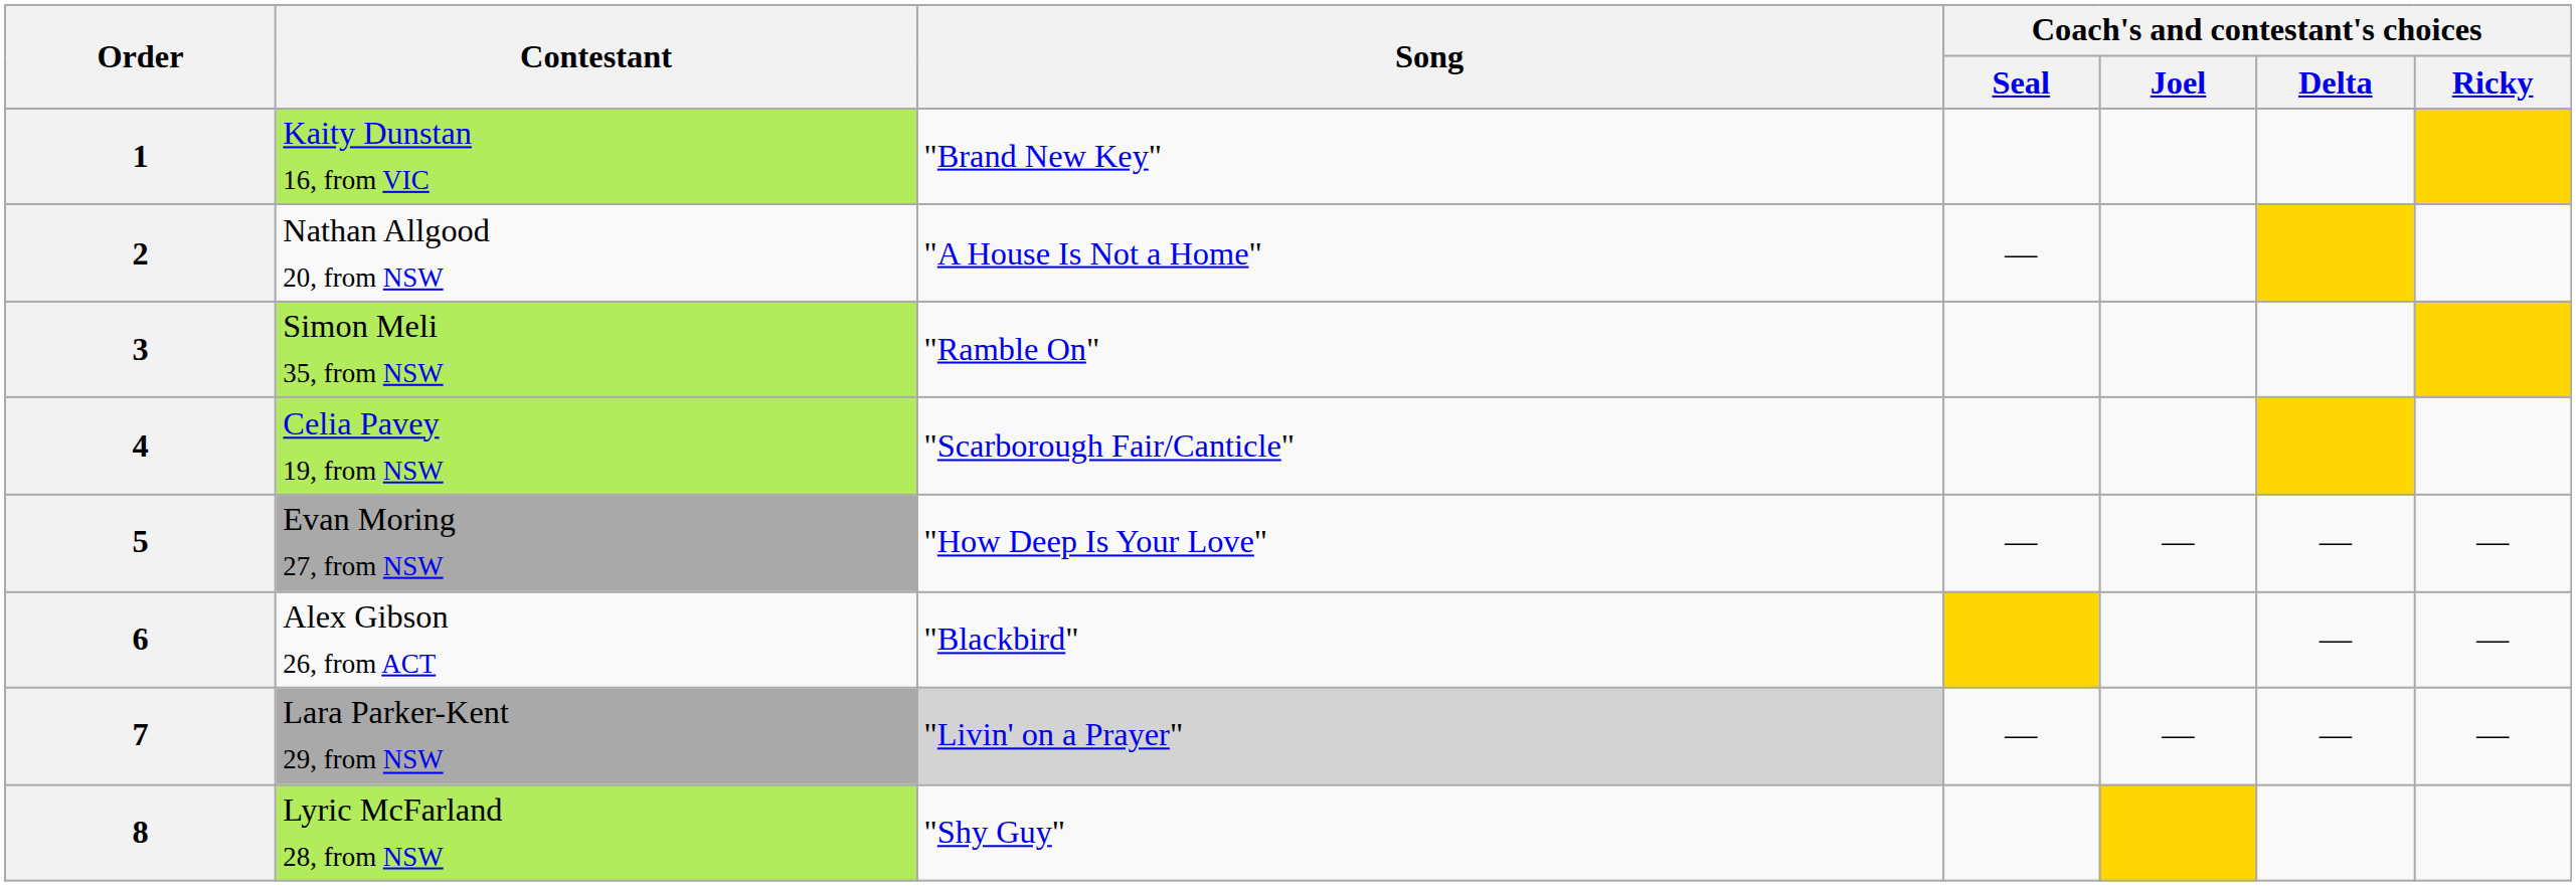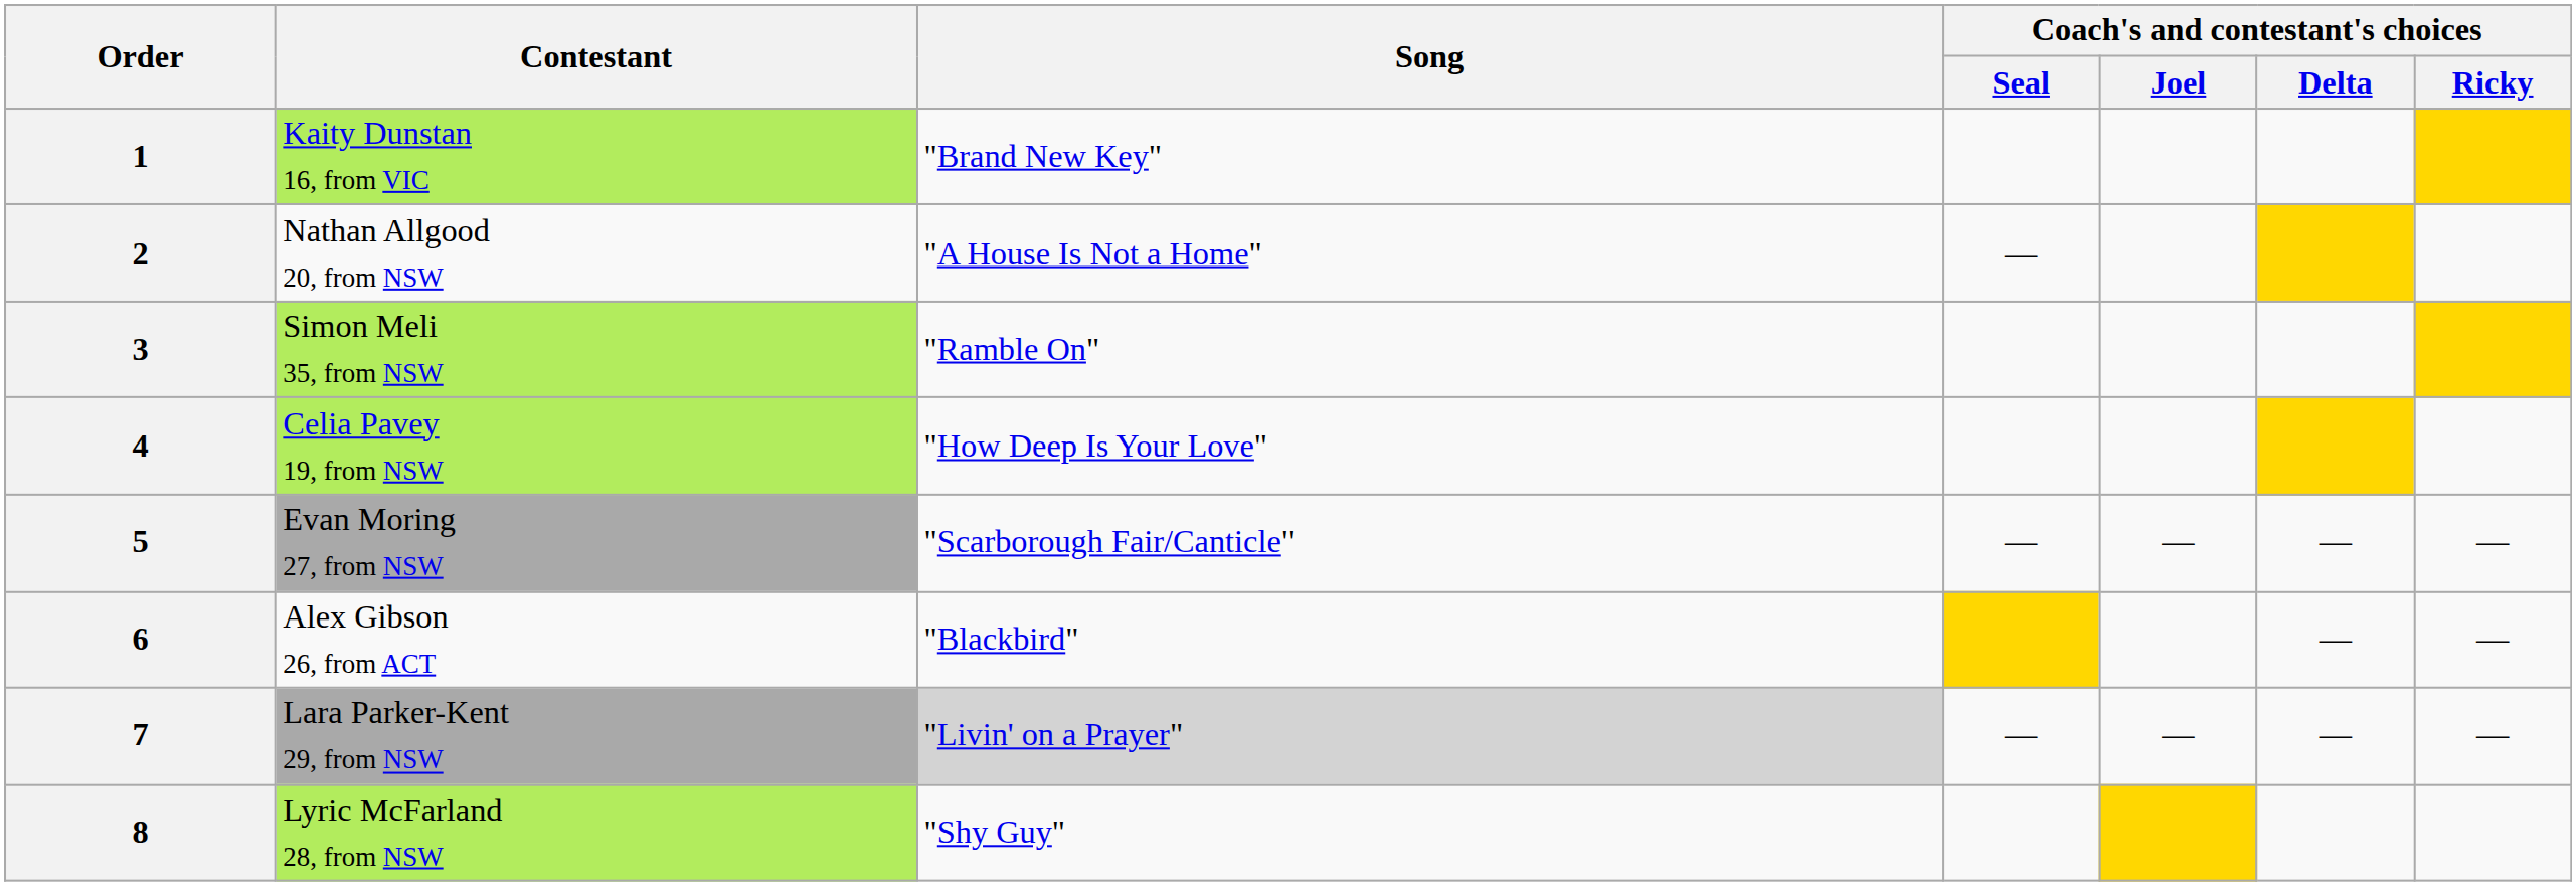4 | Song: "Scarborough Fair/Canticle" -> "How Deep Is Your Love"
5 | Song: "How Deep Is Your Love" -> "Scarborough Fair/Canticle"
